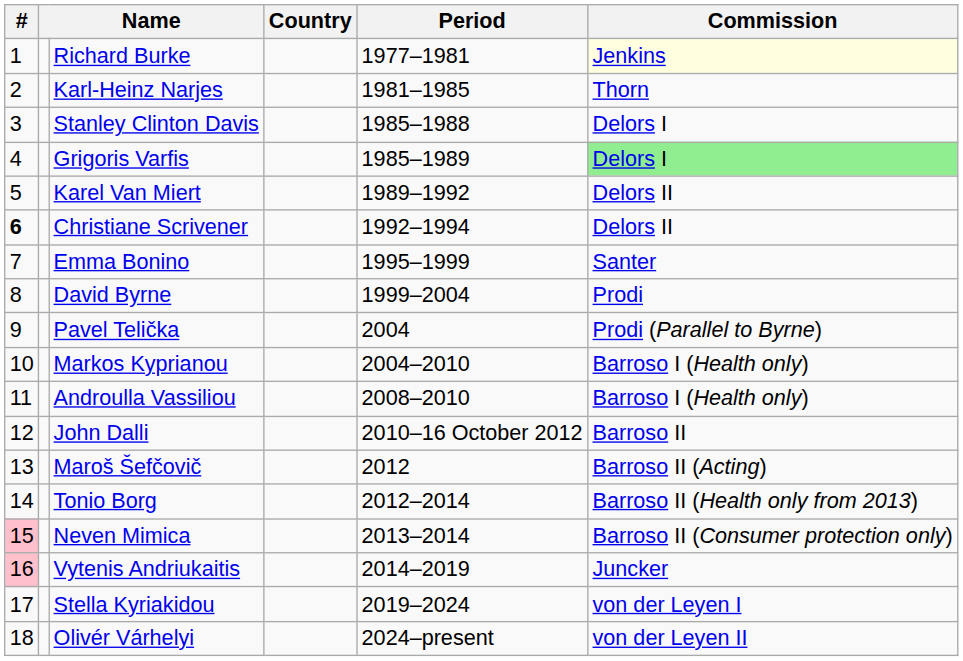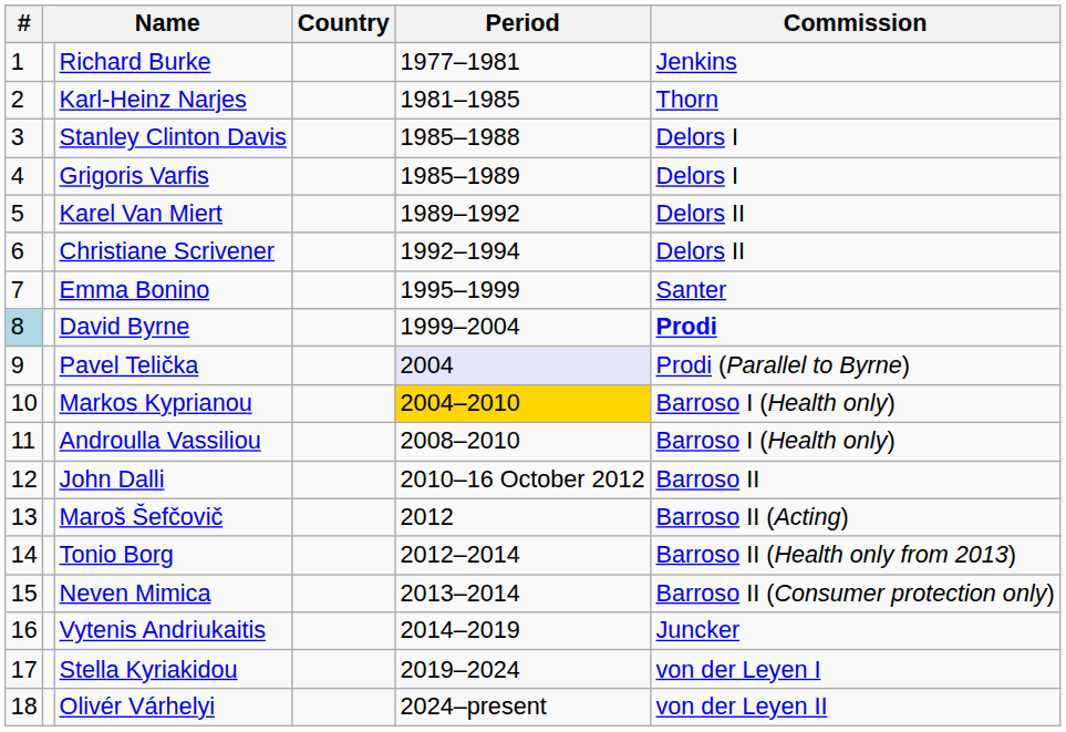Richard Burke | Commission: lightyellow background -> no background
Grigoris Varfis | Commission: lightgreen background -> no background
Christiane Scrivener | #: bold -> normal
David Byrne | #: no background -> lightblue background
David Byrne | Commission: normal -> bold
Pavel Telička | Period: no background -> lavender background
Markos Kyprianou | Period: no background -> gold background
Neven Mimica | #: pink background -> no background
Vytenis Andriukaitis | #: pink background -> no background
